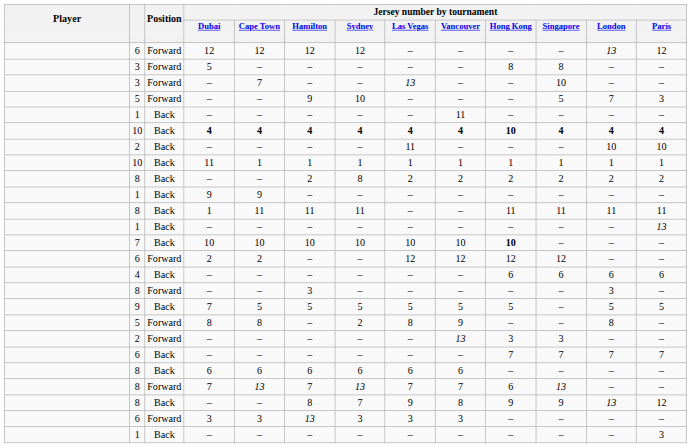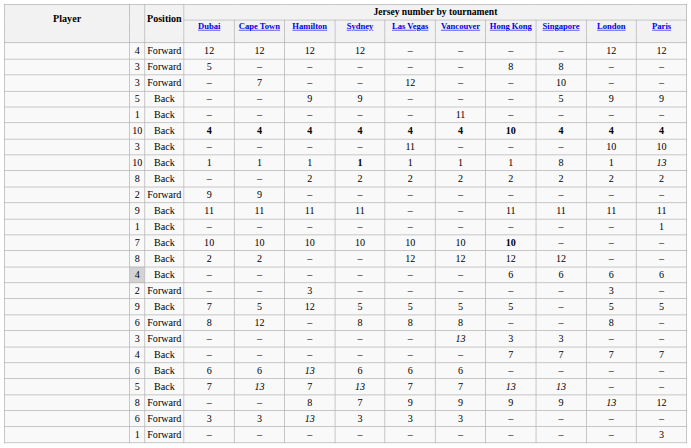row 4 | column 2: 6 -> 4
row 4 | Jersey number by tournament / London: 13 -> 12
row 6 | Jersey number by tournament / Las Vegas: 13 -> 12
row 7 | Position: Forward -> Back
row 7 | Jersey number by tournament / Sydney: 10 -> 9
row 7 | Jersey number by tournament / London: 7 -> 9
row 7 | Jersey number by tournament / Paris: 3 -> 9
row 10 | column 2: 2 -> 3
row 11 | Jersey number by tournament / Dubai: 11 -> 1
row 11 | Jersey number by tournament / Sydney: normal -> bold
row 11 | Jersey number by tournament / Singapore: 1 -> 8
row 11 | Jersey number by tournament / Paris: 1 -> 13
row 12 | Jersey number by tournament / Sydney: 8 -> 2
row 13 | column 2: 1 -> 2
row 13 | Position: Back -> Forward
row 14 | column 2: 8 -> 9
row 14 | Jersey number by tournament / Dubai: 1 -> 11
row 15 | Jersey number by tournament / Paris: 13 -> 1
row 17 | column 2: 6 -> 8
row 17 | Position: Forward -> Back
row 18 | column 2: no background -> lightgrey background
row 19 | column 2: 8 -> 2
row 20 | Jersey number by tournament / Hamilton: 5 -> 12
row 21 | column 2: 5 -> 6
row 21 | Jersey number by tournament / Cape Town: 8 -> 12
row 21 | Jersey number by tournament / Sydney: 2 -> 8
row 21 | Jersey number by tournament / Vancouver: 9 -> 8
row 22 | column 2: 2 -> 3
row 23 | column 2: 6 -> 4
row 24 | column 2: 8 -> 6
row 24 | Jersey number by tournament / Hamilton: 6 -> 13
row 25 | column 2: 8 -> 5
row 25 | Position: Forward -> Back
row 25 | Jersey number by tournament / Hong Kong: 6 -> 13
row 26 | Position: Back -> Forward
row 26 | Jersey number by tournament / Vancouver: 8 -> 9
row 28 | Position: Back -> Forward
